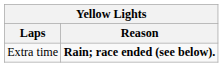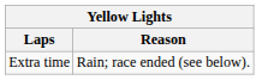Extra time | Reason: bold -> normal
